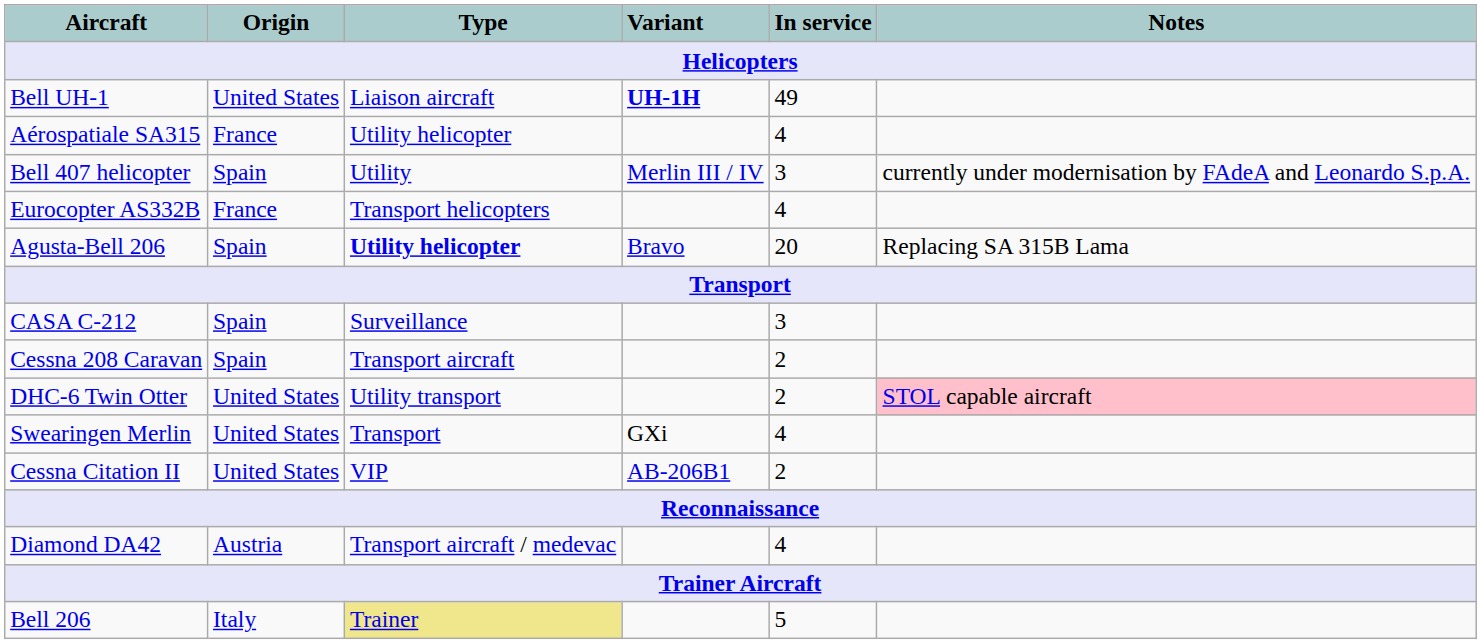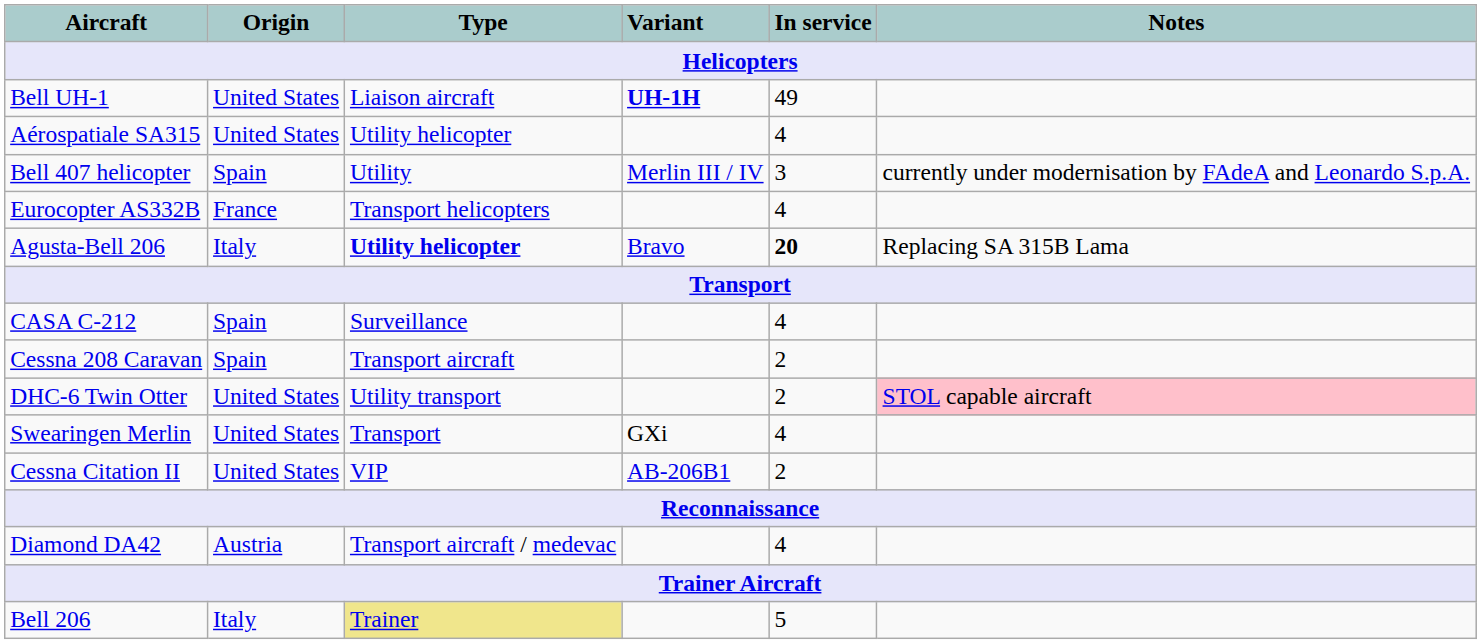Aérospatiale SA315 | Origin: France -> United States
Agusta-Bell 206 | Origin: Spain -> Italy
Agusta-Bell 206 | In service: normal -> bold
CASA C-212 | In service: 3 -> 4
